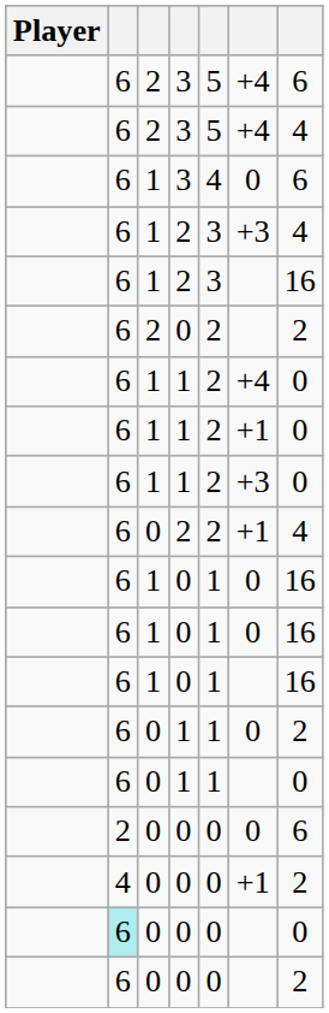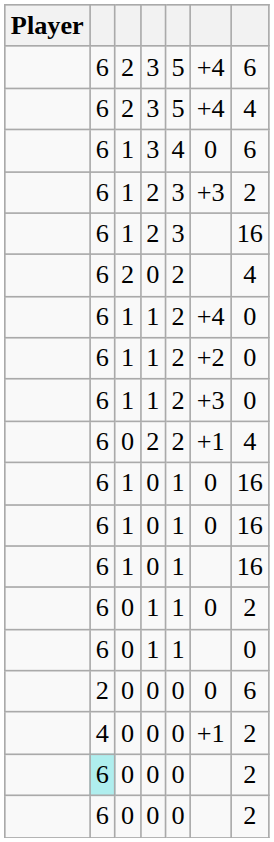row 5 | column 7: 4 -> 2
row 7 | column 7: 2 -> 4
row 9 | column 6: +1 -> +2
row 19 | column 7: 0 -> 2
